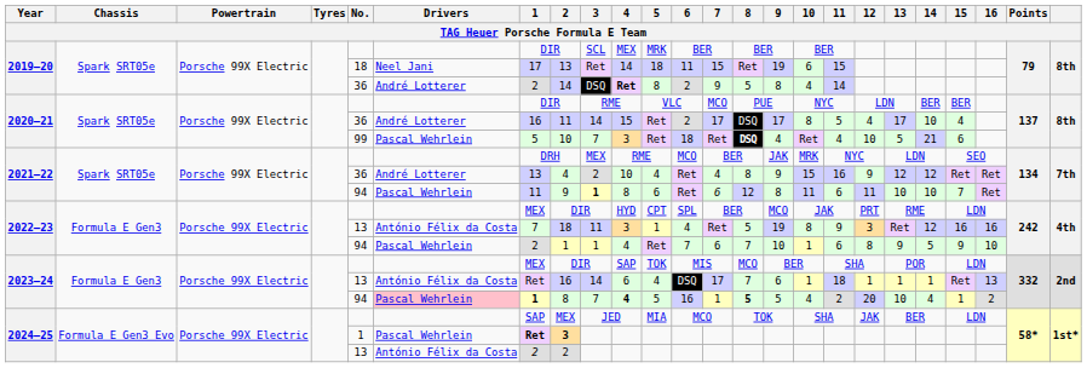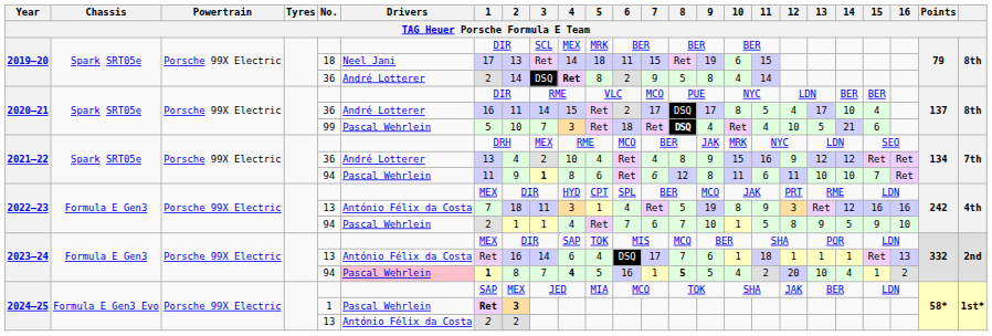row 14 | 11: 6 -> 5
